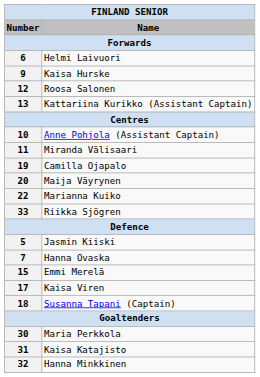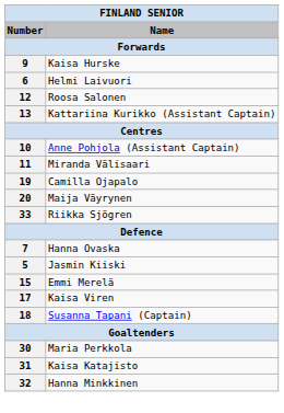rows swapped: 6 <-> 9
- row: 22 | Marianna Kuiko
rows swapped: 5 <-> 7
